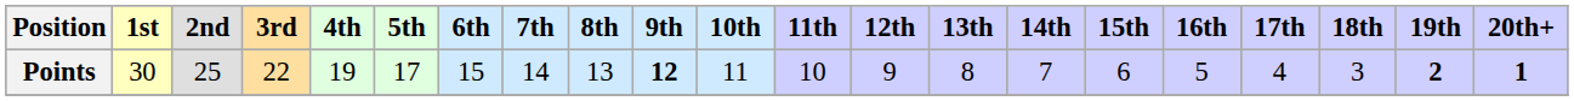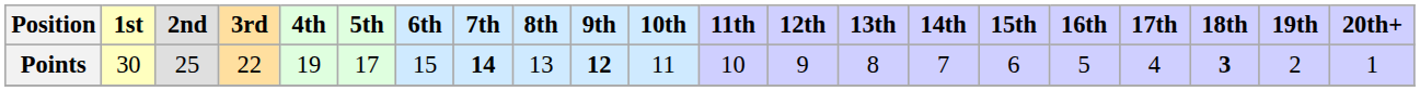Points | 7th: normal -> bold
Points | 18th: normal -> bold
Points | 19th: bold -> normal
Points | 20th+: bold -> normal
